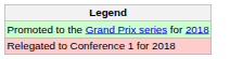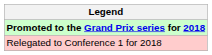row 2 | column 1: normal -> bold
